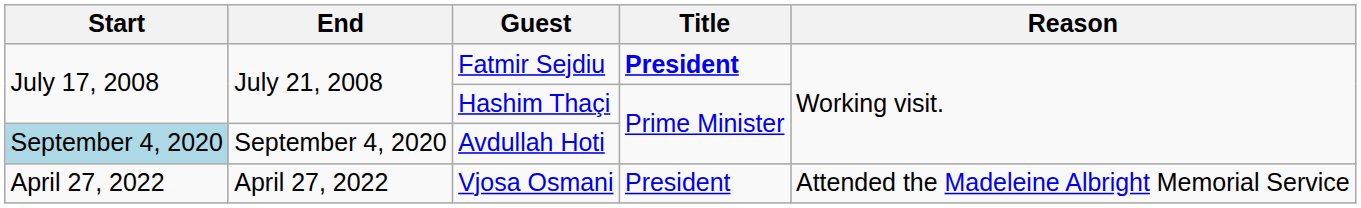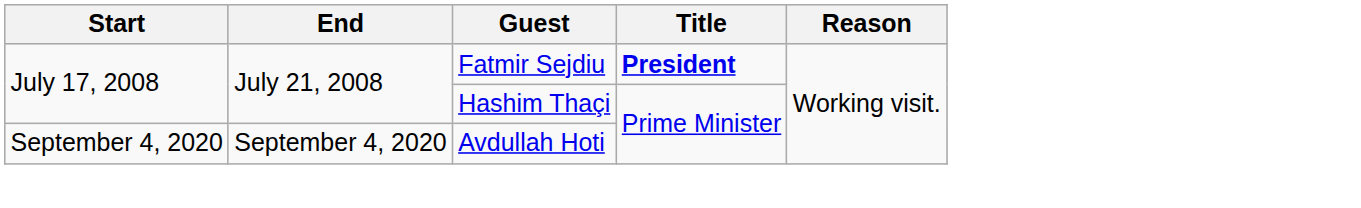Avdullah Hoti | Start: lightblue background -> no background
- row: April 27, 2022 | April 27, 2022 | Vjosa Osmani | President | Attended the Madeleine Albright Memorial Service
